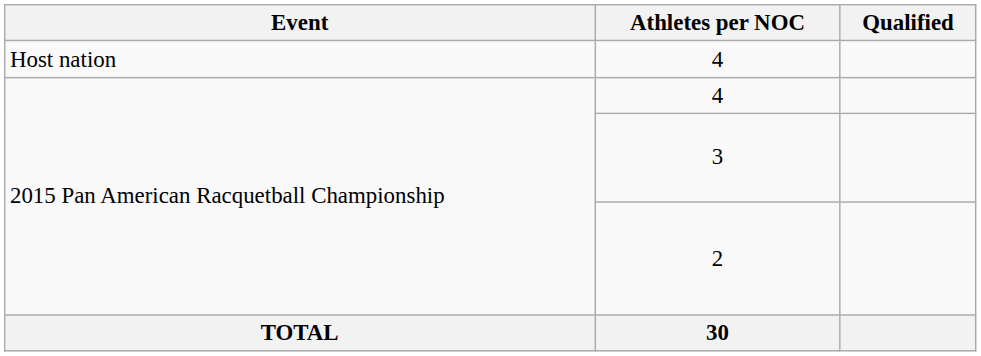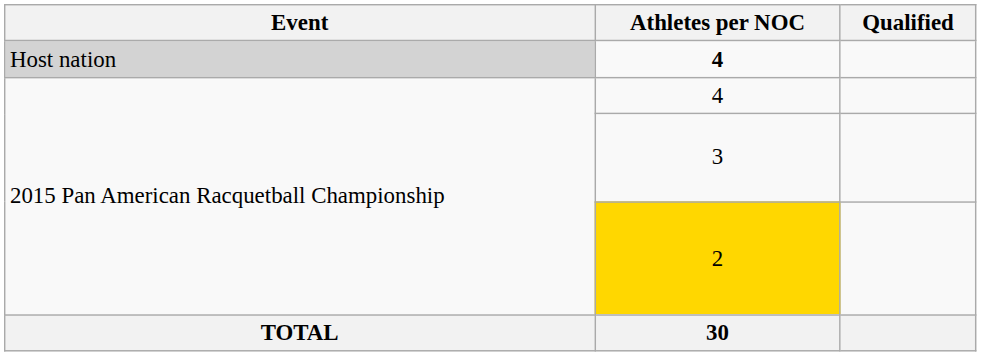Host nation / 4 | Event: no background -> lightgrey background
Host nation / 4 | Athletes per NOC: normal -> bold
2 | Athletes per NOC: no background -> gold background
